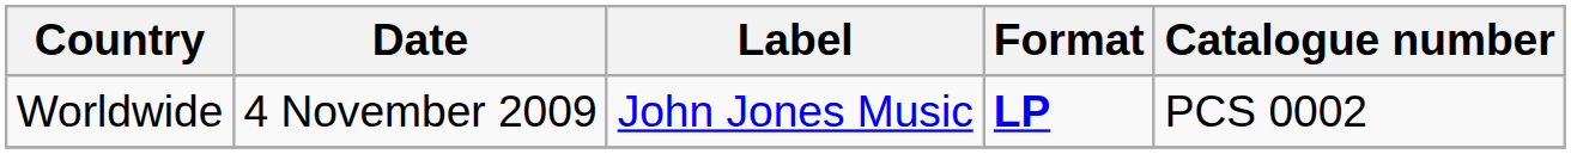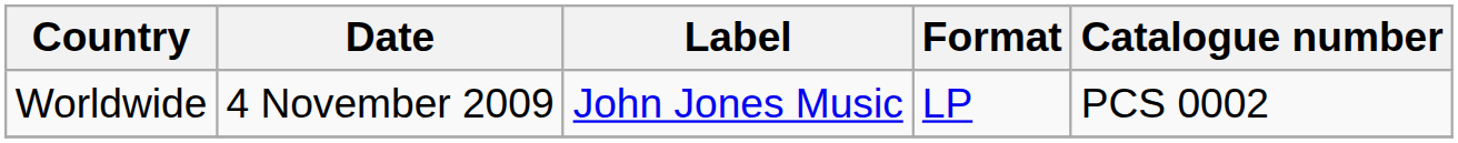Worldwide | Format: bold -> normal
